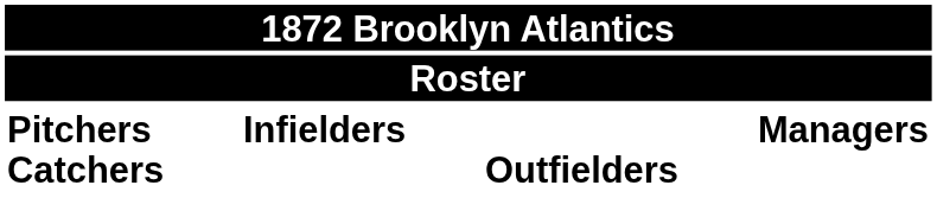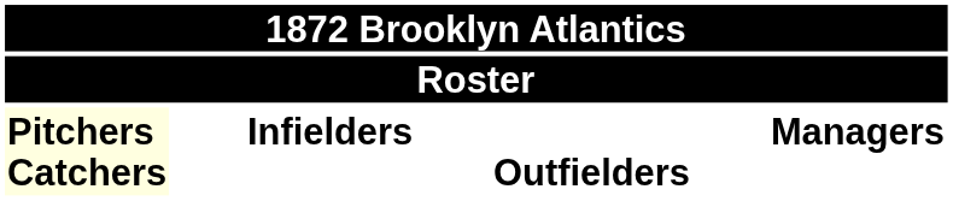Pitchers Catchers | column 1: no background -> lightyellow background
